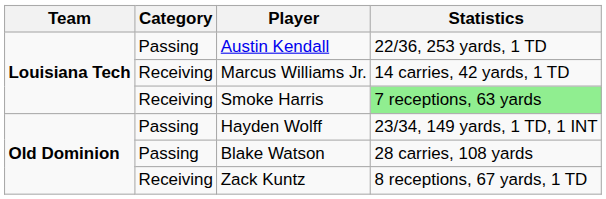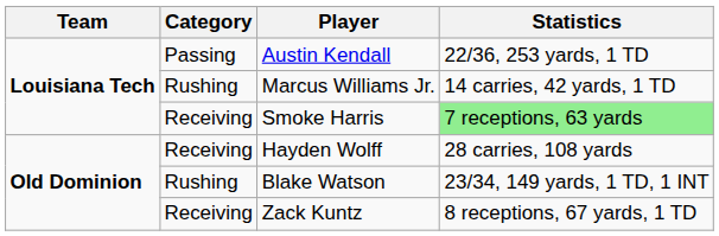Marcus Williams Jr. | Category: Receiving -> Rushing
Hayden Wolff | Category: Passing -> Receiving
Hayden Wolff | Statistics: 23/34, 149 yards, 1 TD, 1 INT -> 28 carries, 108 yards
Blake Watson | Category: Passing -> Rushing
Blake Watson | Statistics: 28 carries, 108 yards -> 23/34, 149 yards, 1 TD, 1 INT
